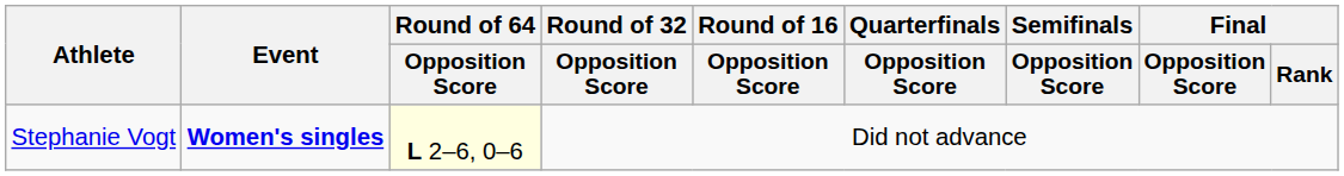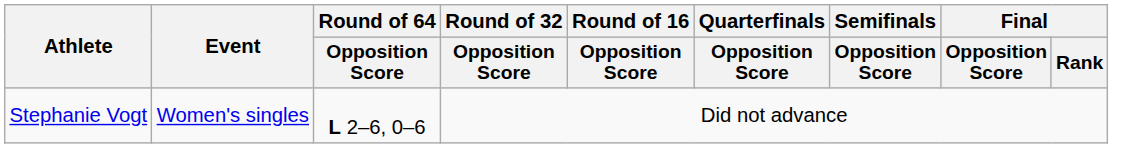Stephanie Vogt | Event: bold -> normal
Stephanie Vogt | Round of 64 / Opposition Score: lightyellow background -> no background
